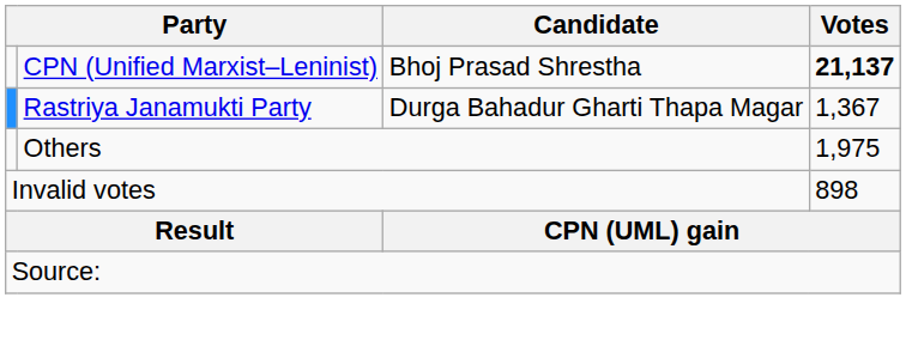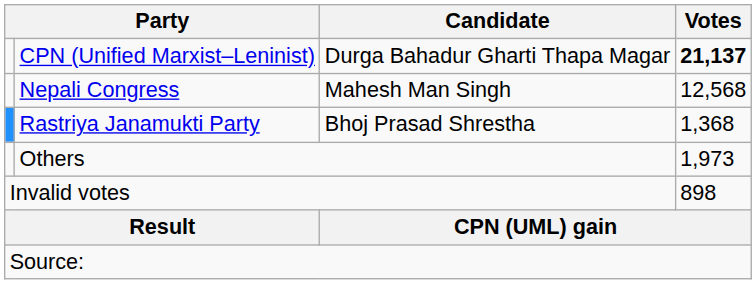CPN (Unified Marxist–Leninist) | Candidate: Bhoj Prasad Shrestha -> Durga Bahadur Gharti Thapa Magar
+ row: Nepali Congress | Mahesh Man Singh | 12,568
Rastriya Janamukti Party | Candidate: Durga Bahadur Gharti Thapa Magar -> Bhoj Prasad Shrestha
Rastriya Janamukti Party | Votes: 1,367 -> 1,368
Others | Votes: 1,975 -> 1,973
